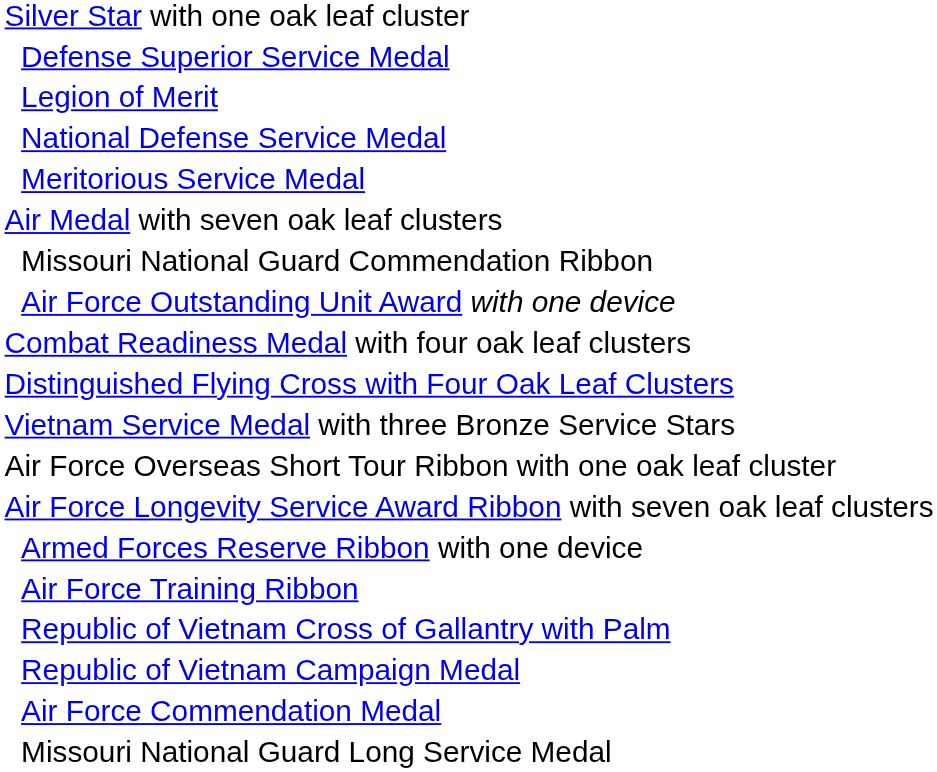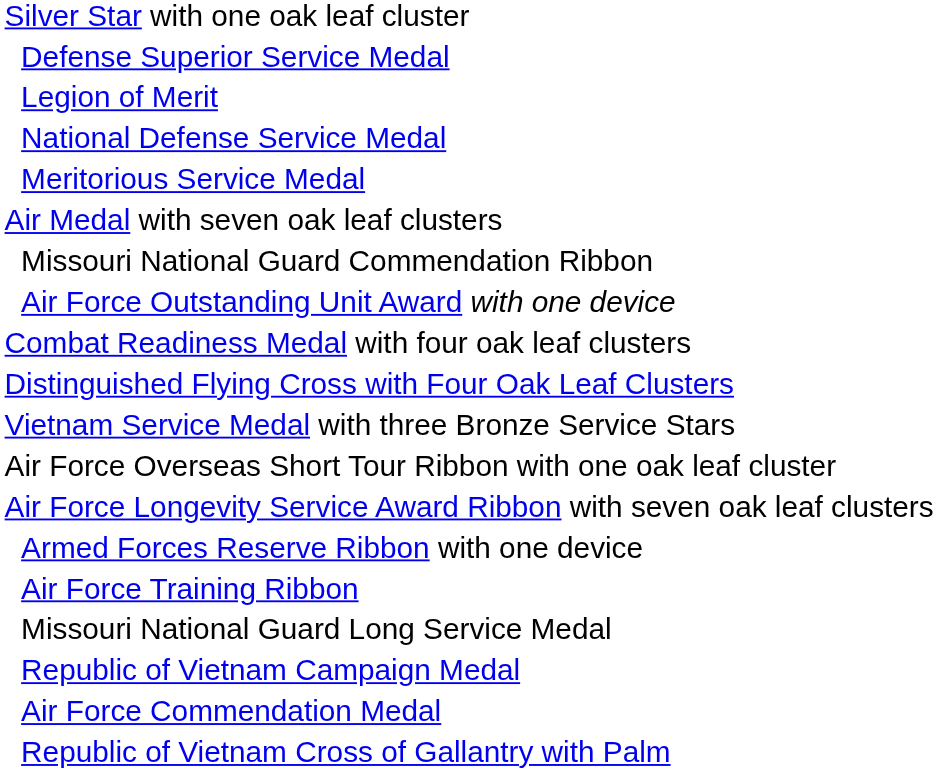row 16 | column 1: Republic of Vietnam Cross of Gallantry with Palm -> Missouri National Guard Long Service Medal
row 19 | column 1: Missouri National Guard Long Service Medal -> Republic of Vietnam Cross of Gallantry with Palm
